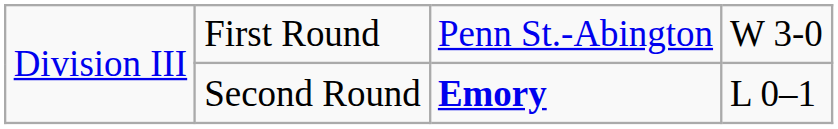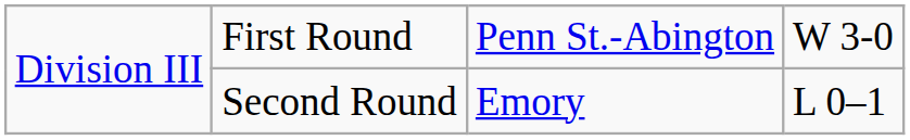Division III / Second Round | column 3: bold -> normal
